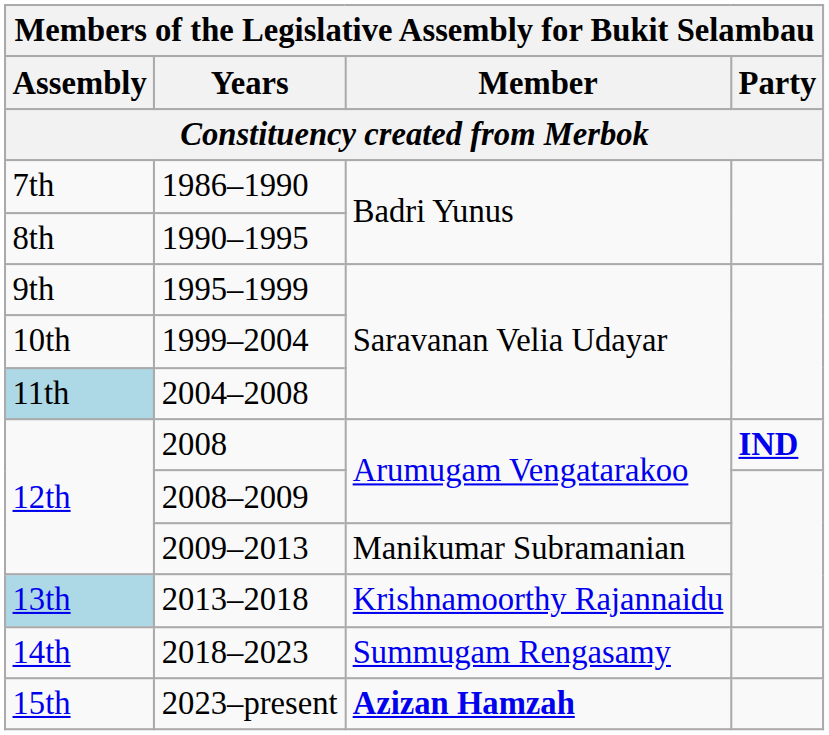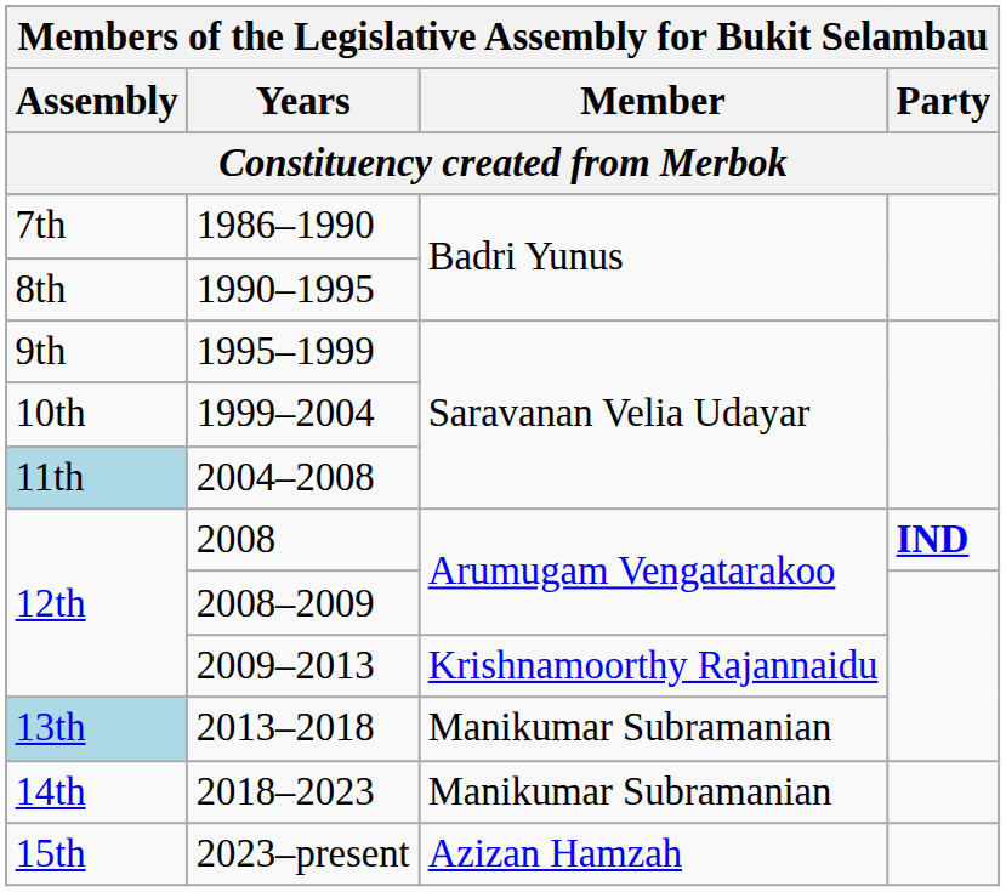2009–2013 | Member: Manikumar Subramanian -> Krishnamoorthy Rajannaidu
2013–2018 | Member: Krishnamoorthy Rajannaidu -> Manikumar Subramanian
2018–2023 | Member: Summugam Rengasamy -> Manikumar Subramanian
2023–present | Member: bold -> normal
